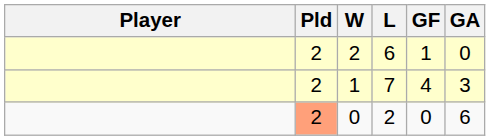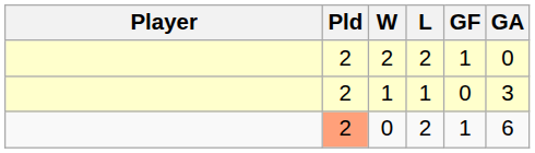row 2 | L: 6 -> 2
row 3 | L: 7 -> 1
row 3 | GF: 4 -> 0
row 4 | GF: 0 -> 1
